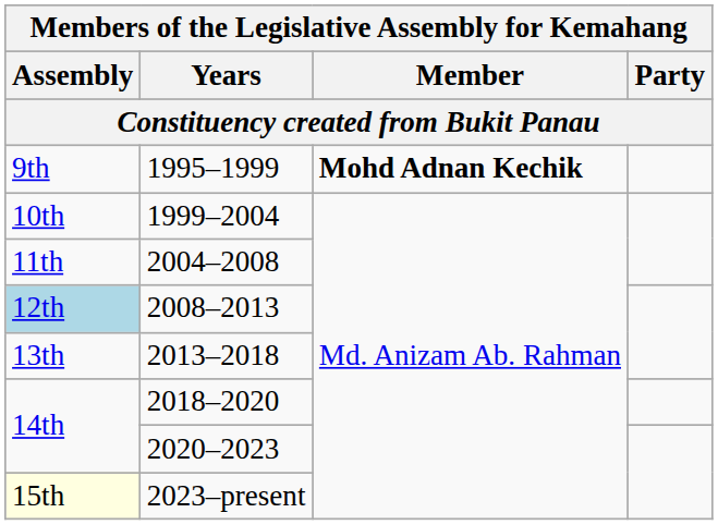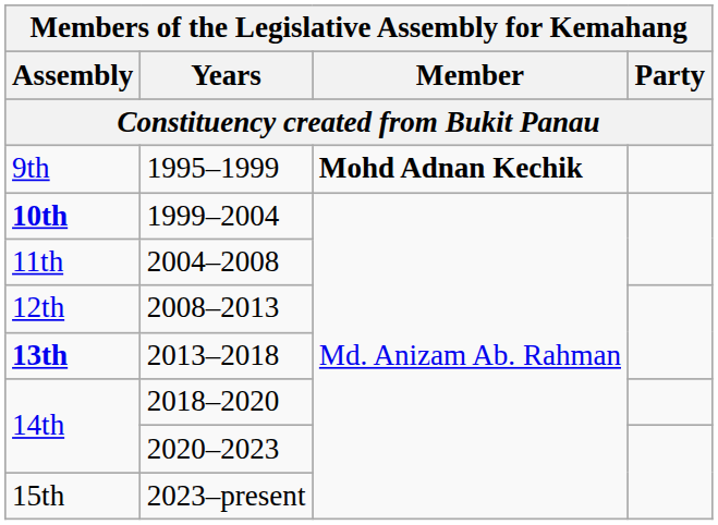1999–2004 | Assembly: normal -> bold
2008–2013 | Assembly: lightblue background -> no background
2013–2018 | Assembly: normal -> bold
2023–present | Assembly: lightyellow background -> no background
